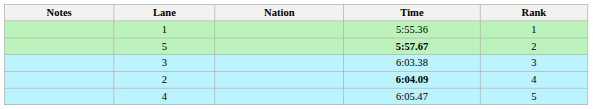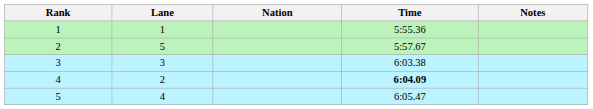columns swapped: Rank <-> Notes
row 3 | Time: bold -> normal
